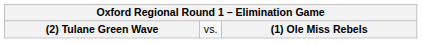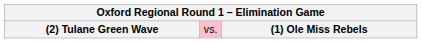(2) Tulane Green Wave | column 2: no background -> pink background
